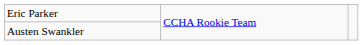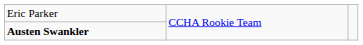Austen Swankler | column 1: normal -> bold
